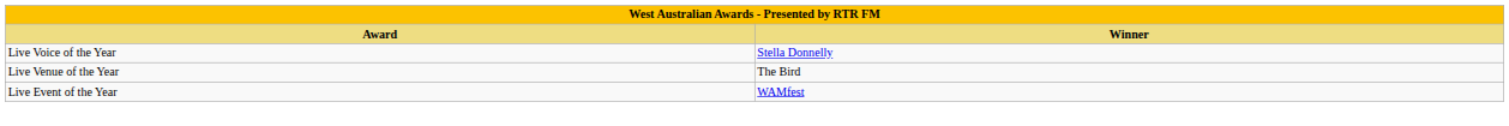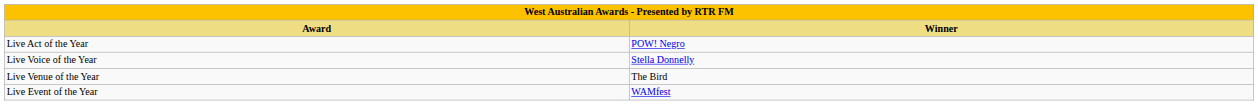+ row: Live Act of the Year | POW! Negro
